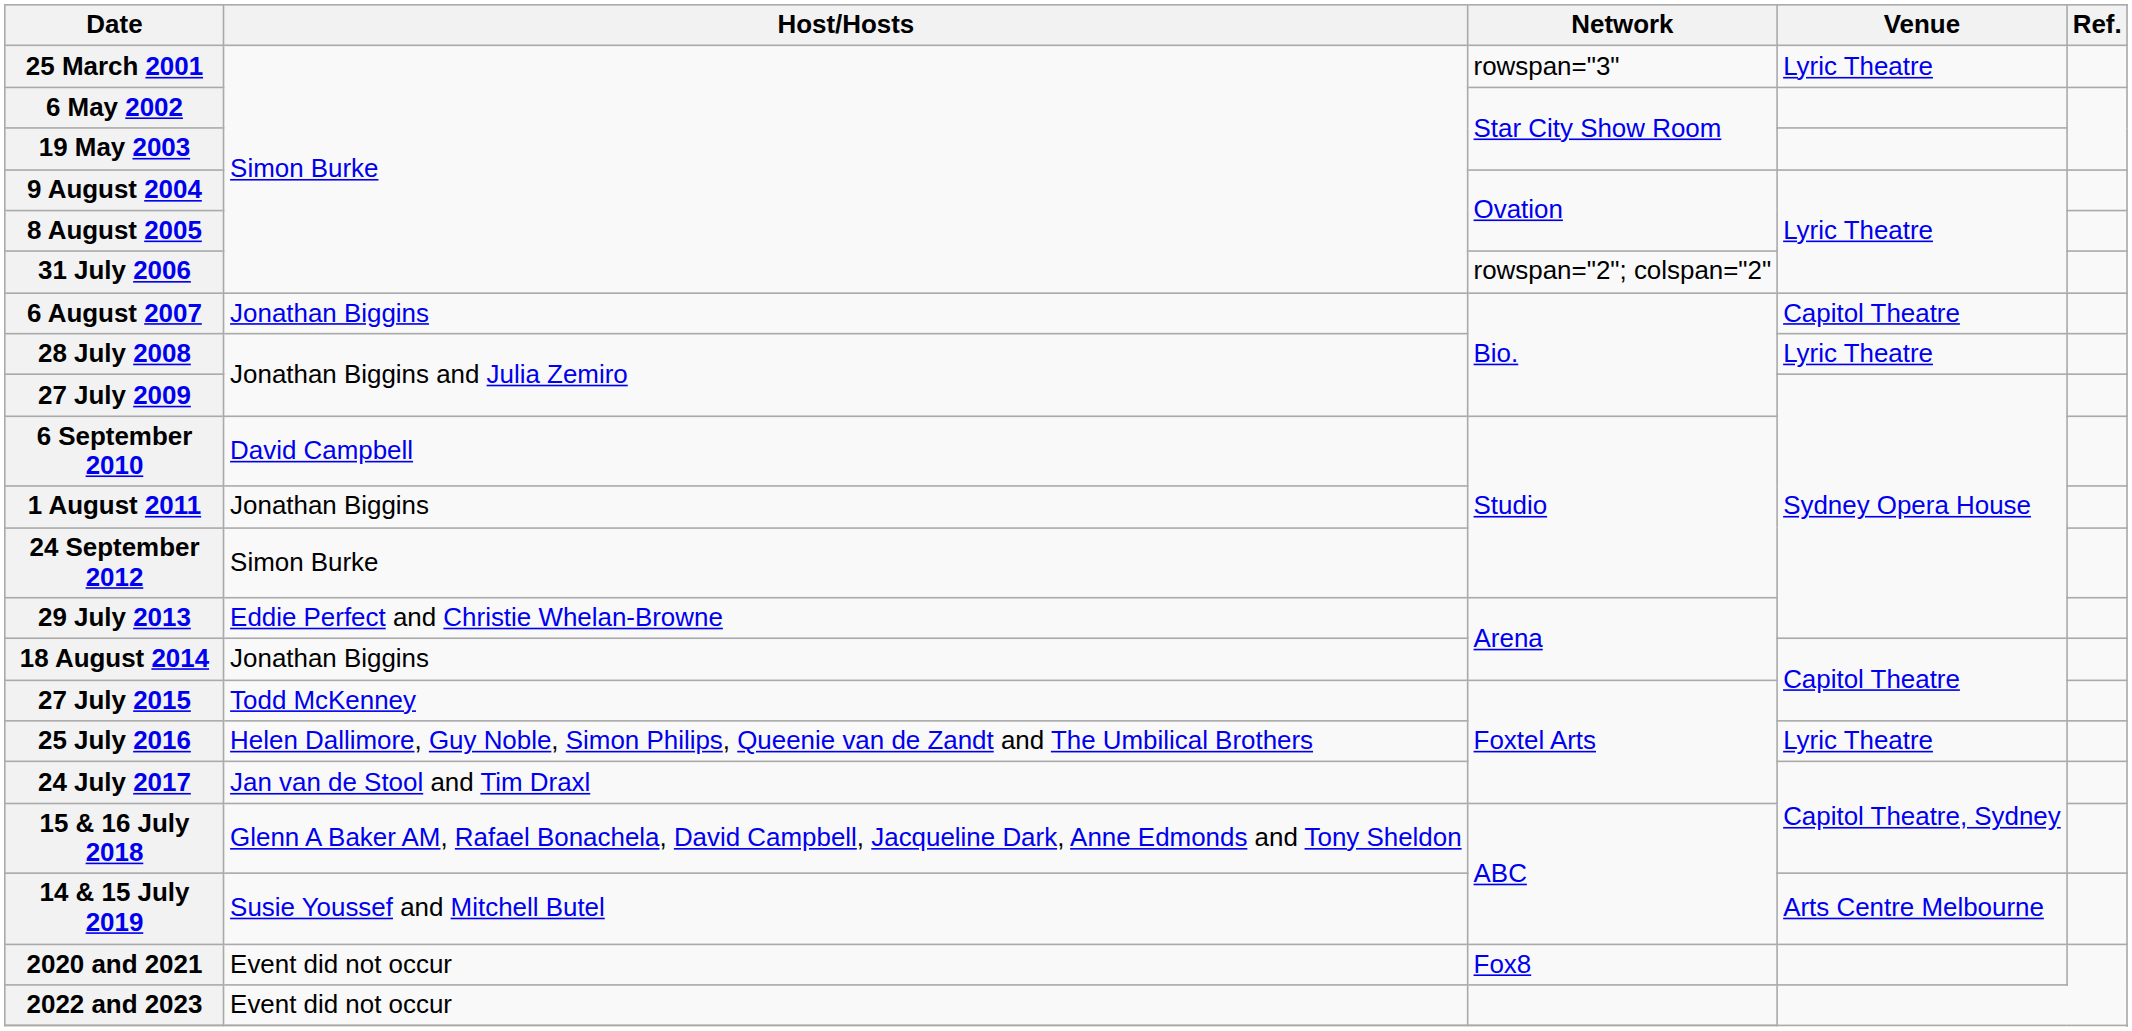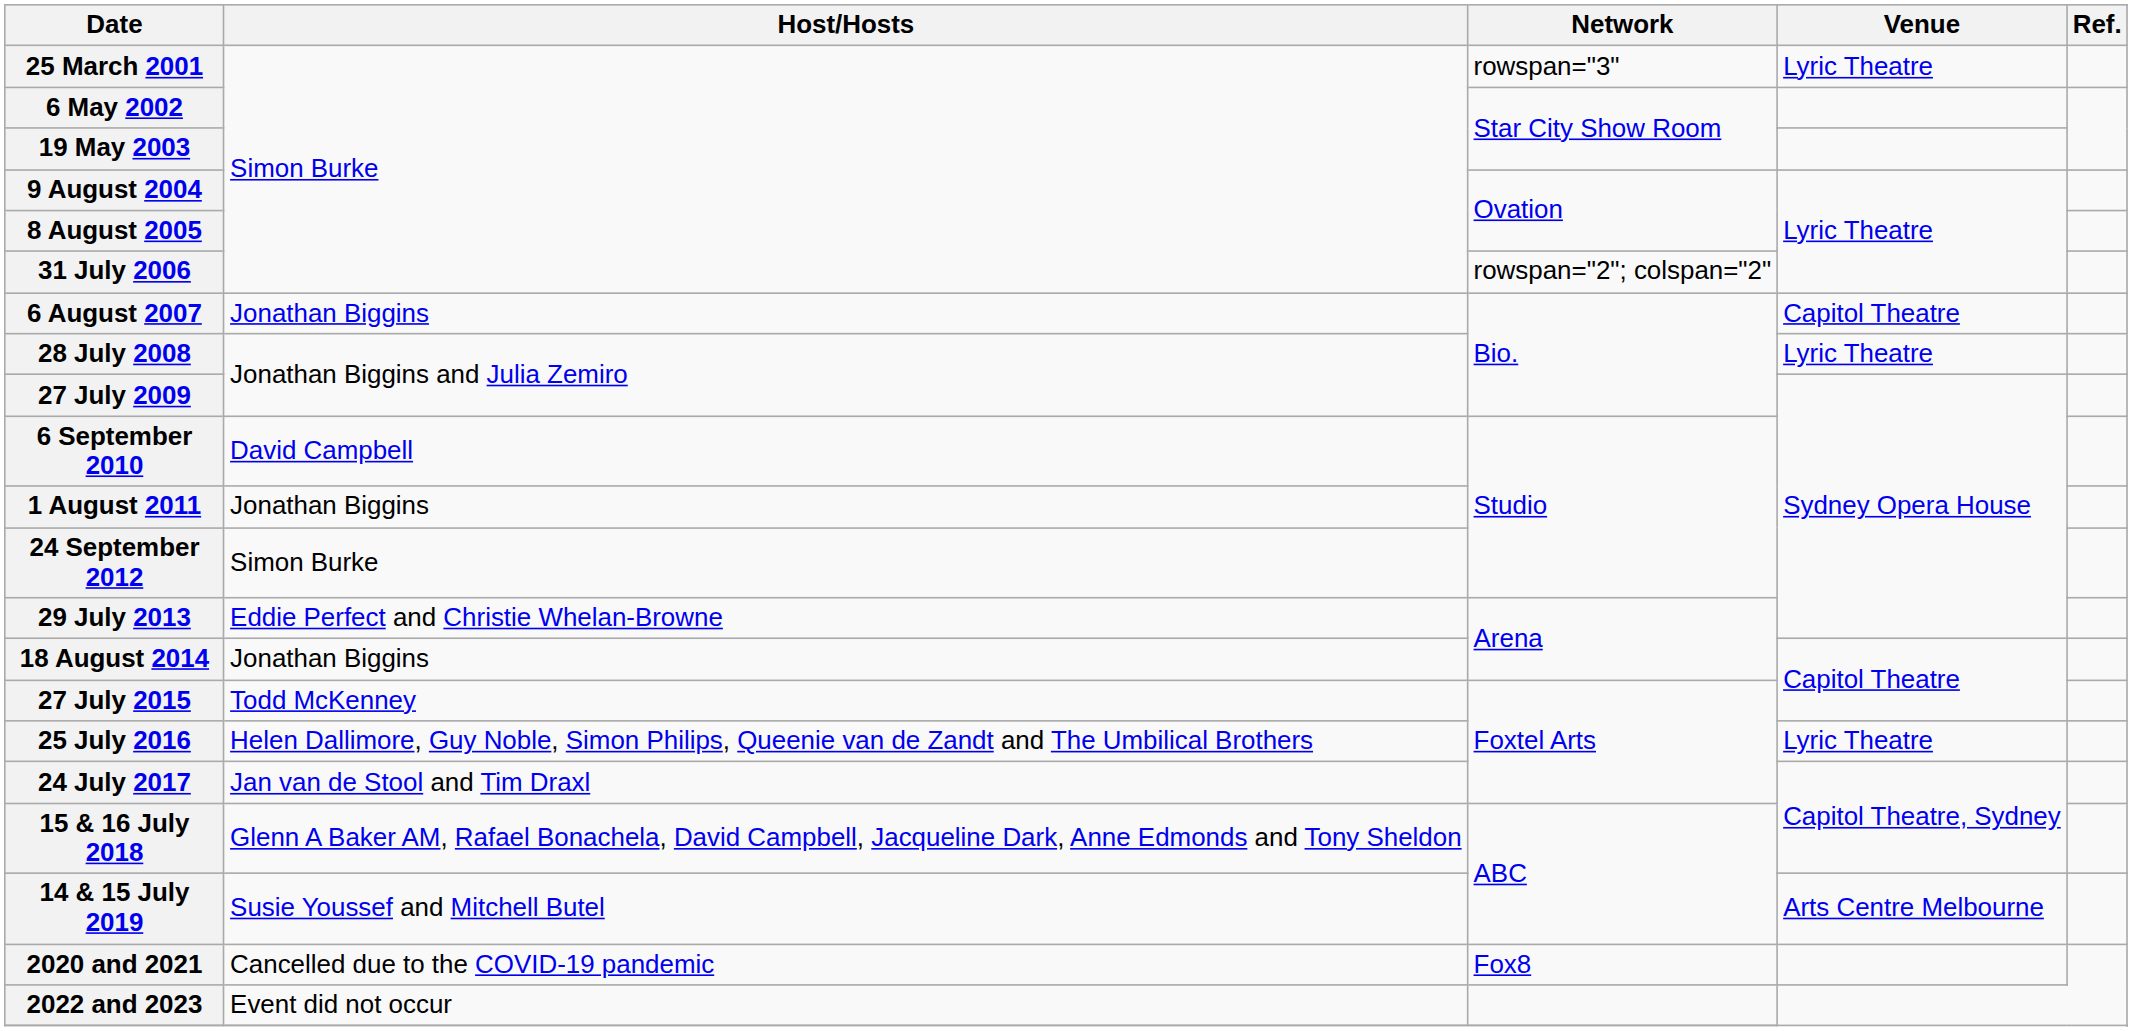2020 and 2021 | Host/Hosts: Event did not occur -> Cancelled due to the COVID-19 pandemic
